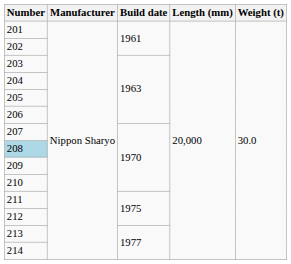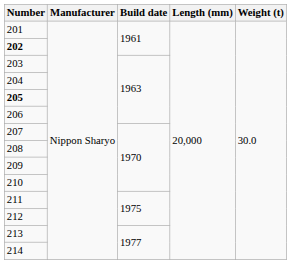202 | Number: normal -> bold
205 | Number: normal -> bold
208 | Number: lightblue background -> no background
